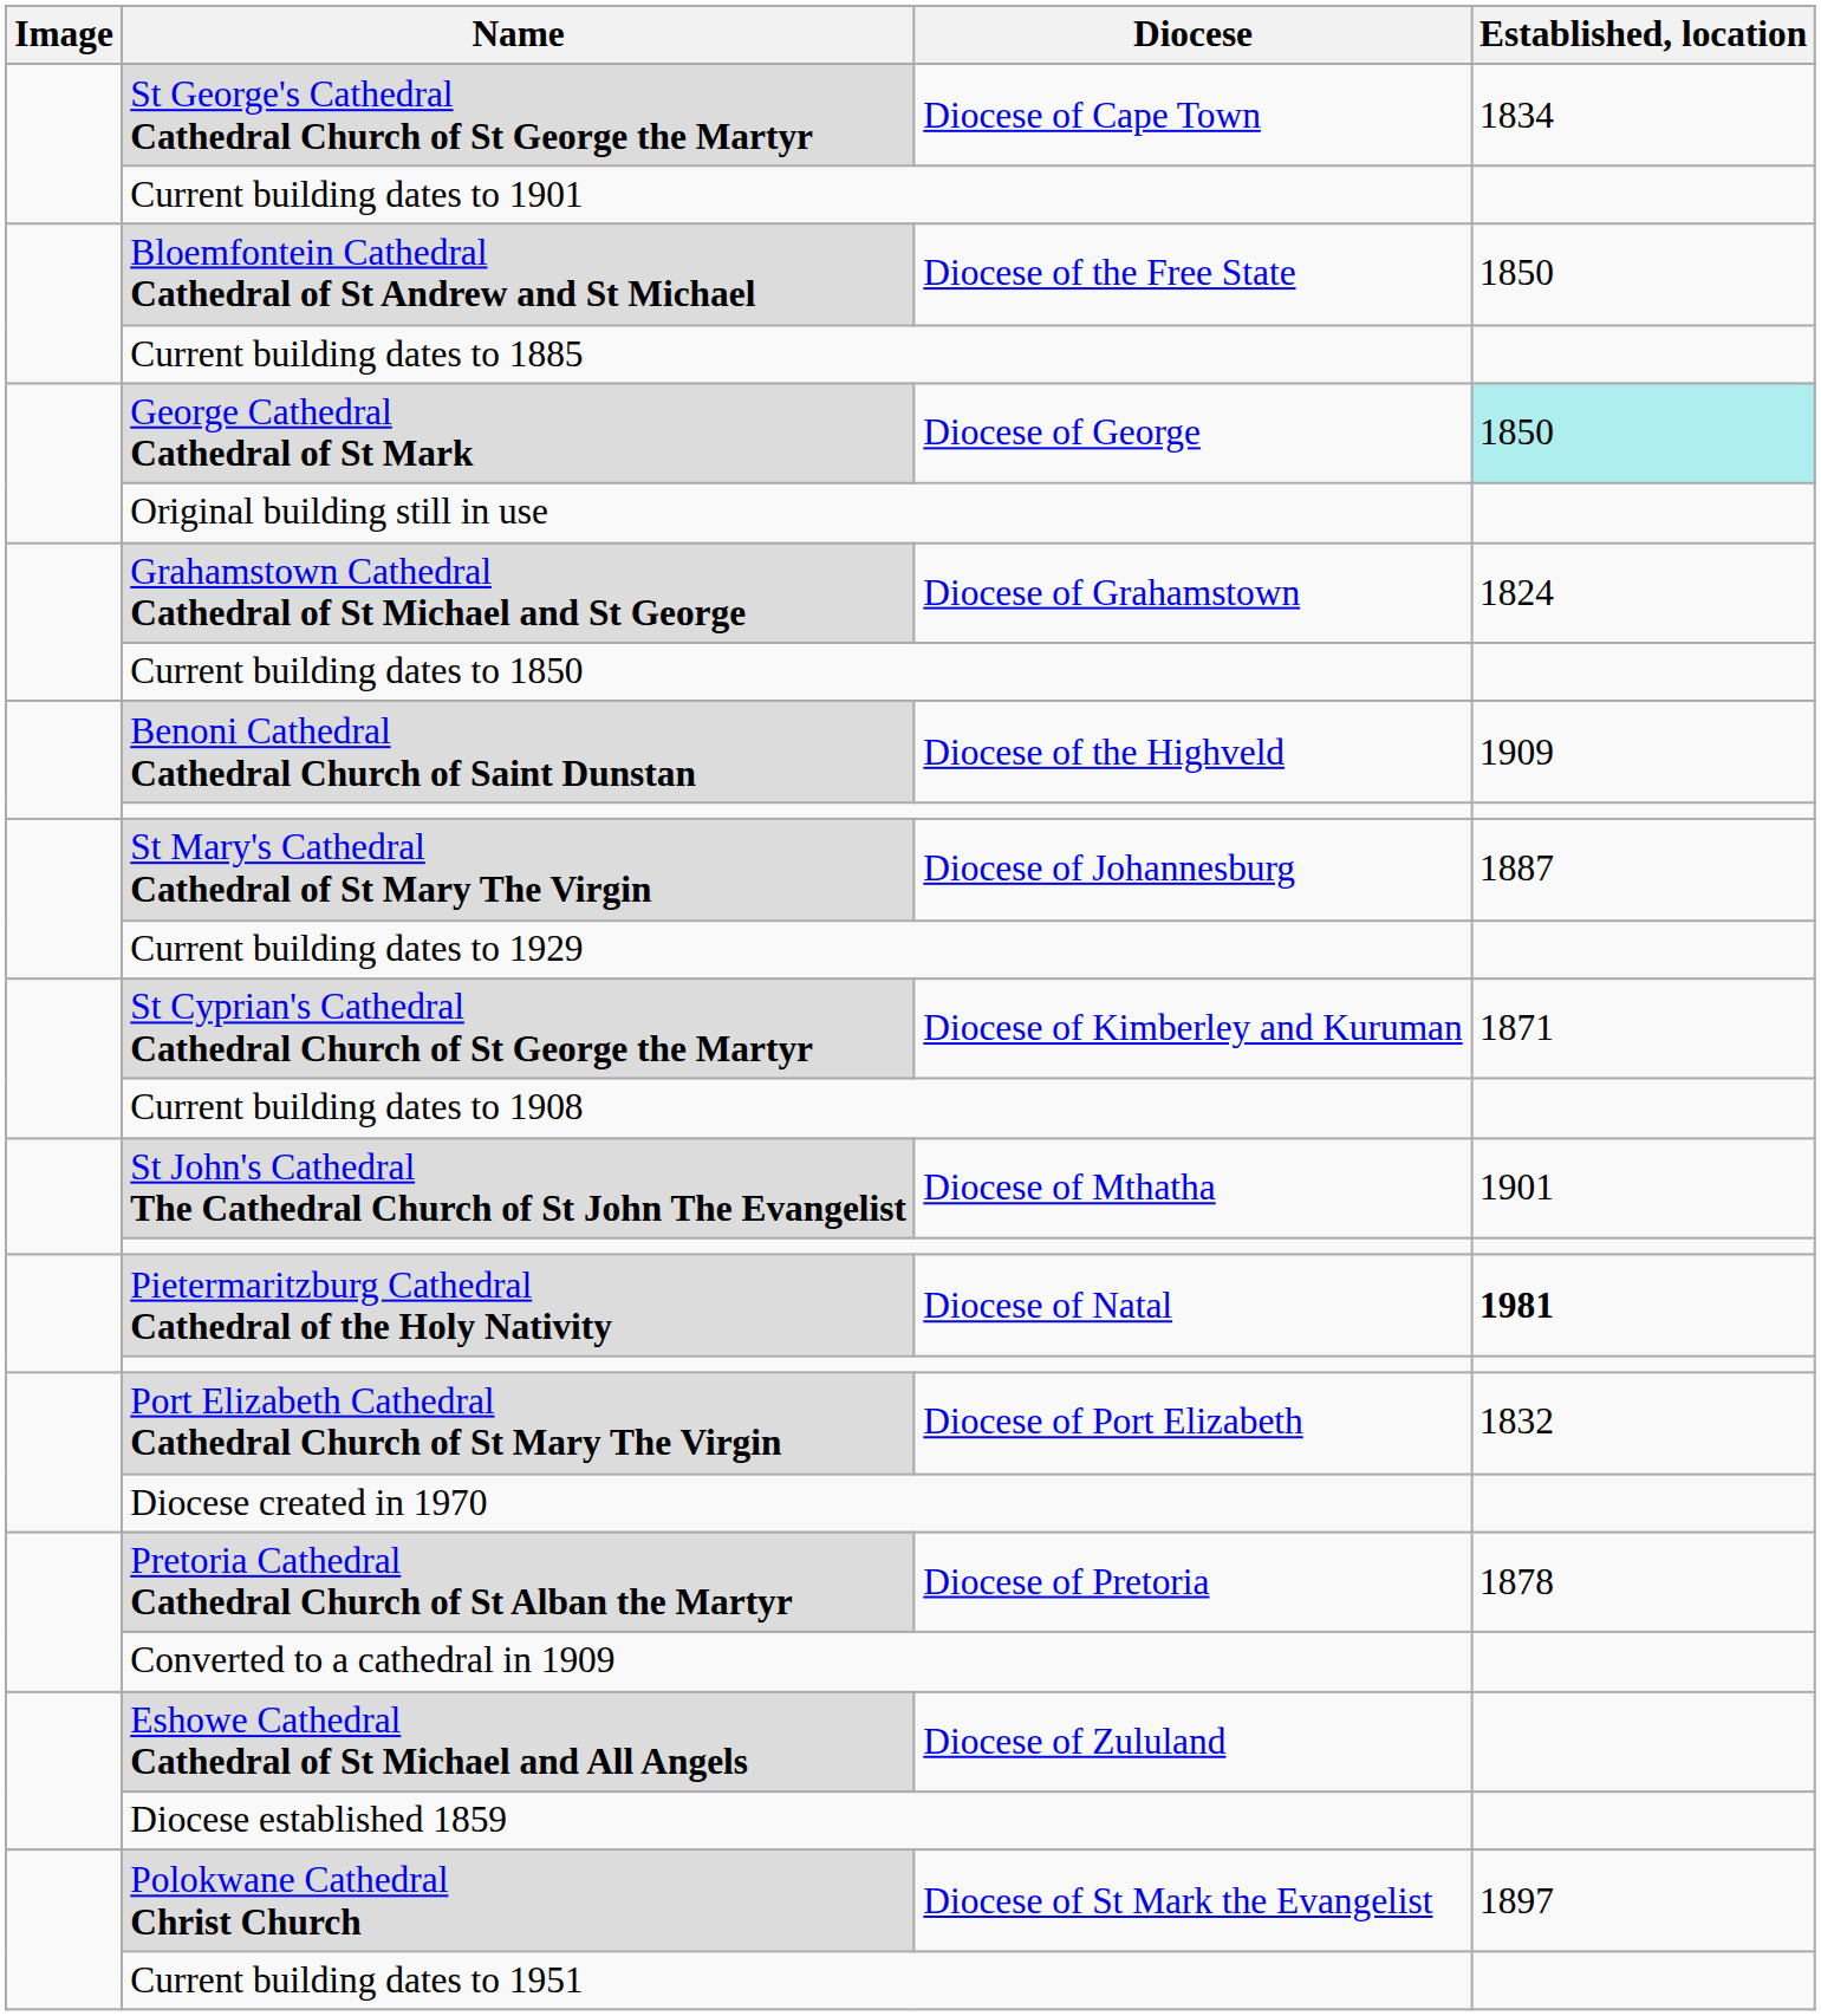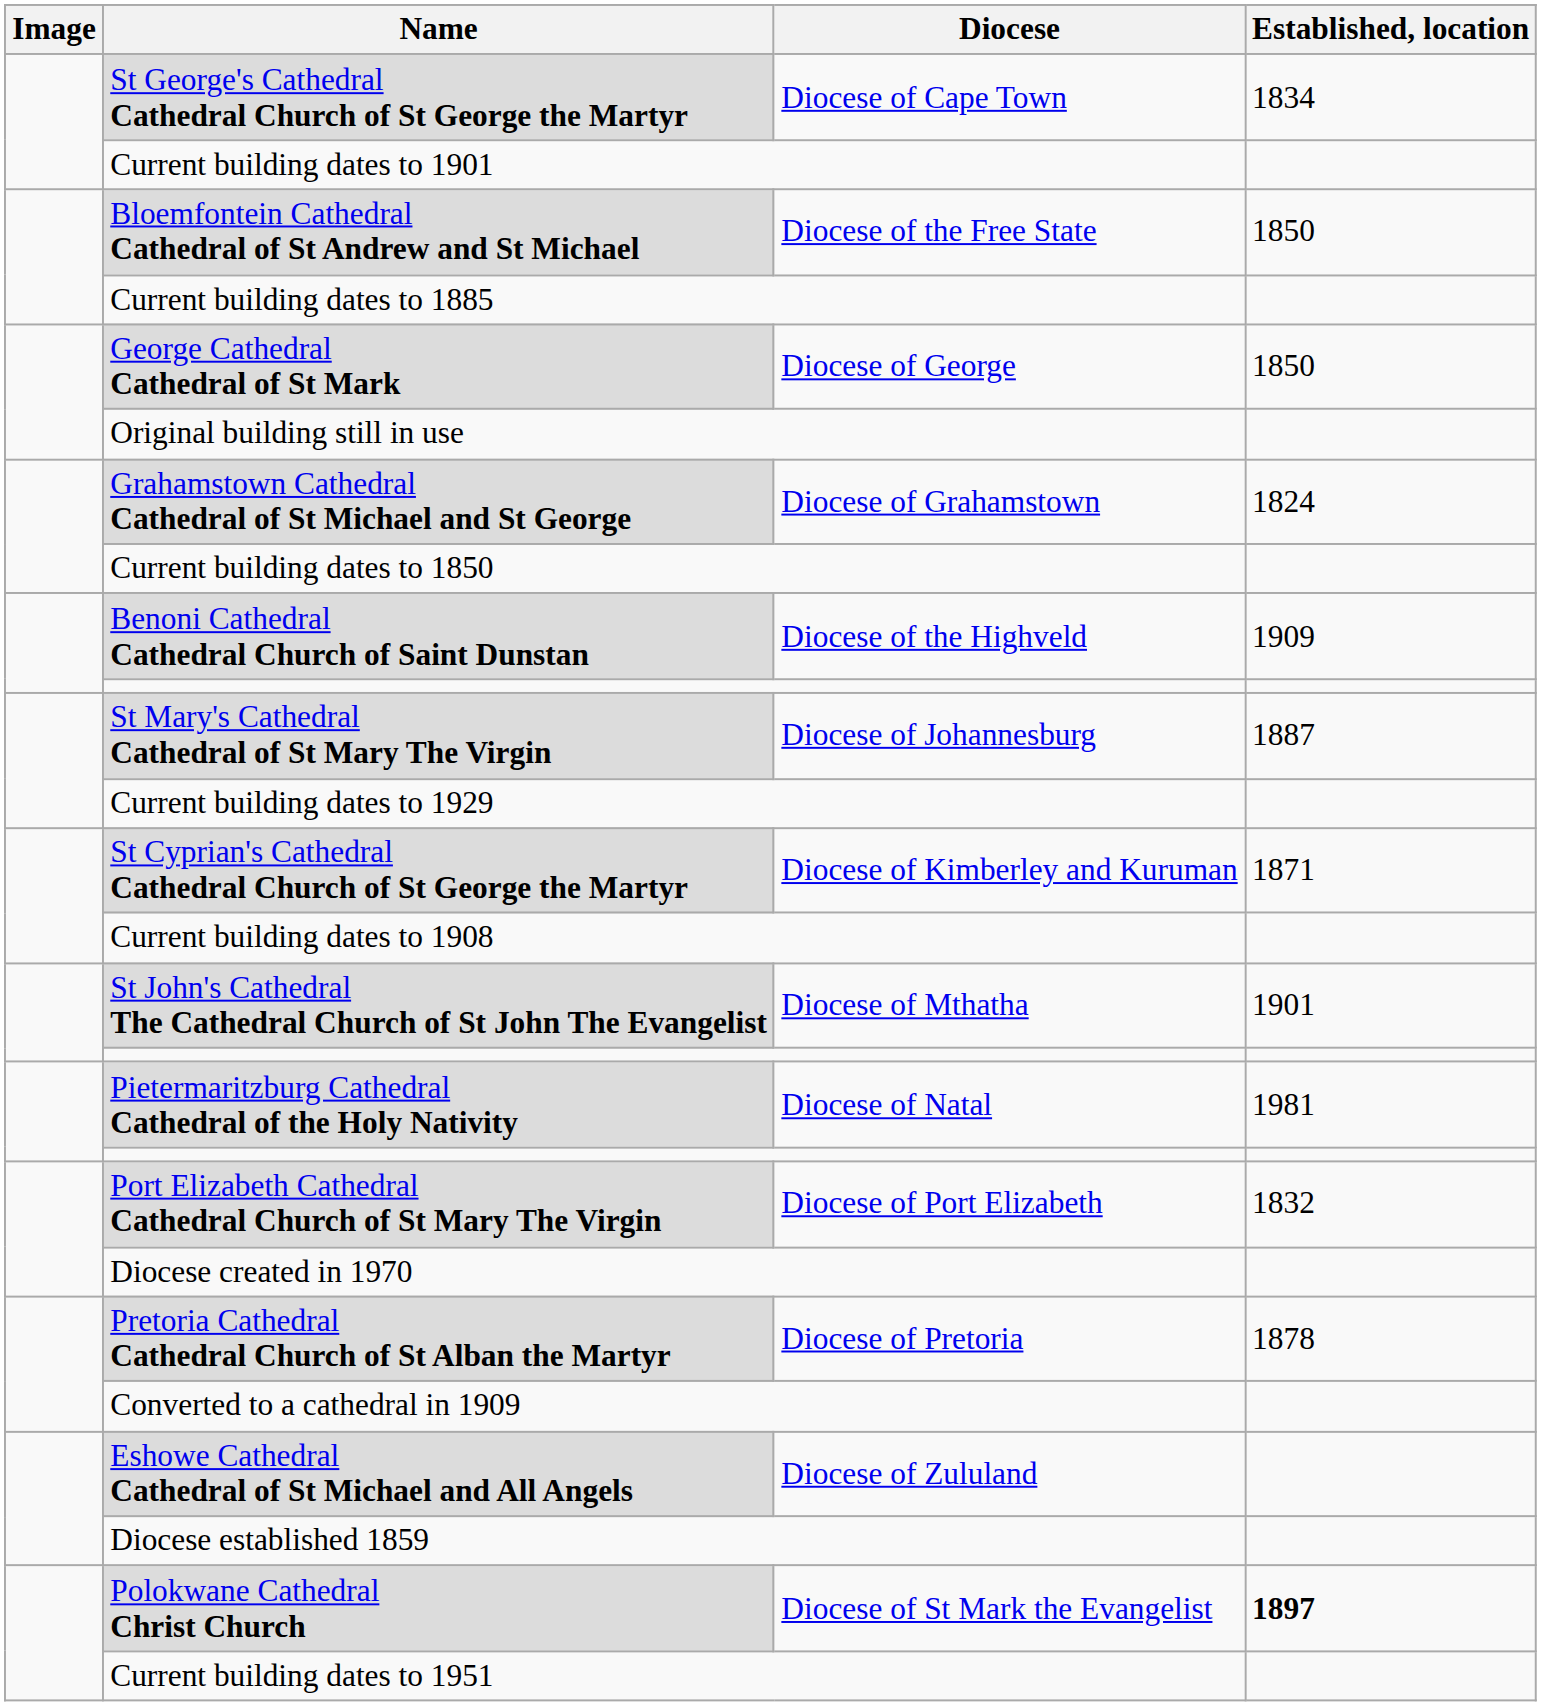George Cathedral Cathedral of St Mark | Established, location: paleturquoise background -> no background
Pietermaritzburg Cathedral Cathedral of the Holy Nativity | Established, location: bold -> normal
Polokwane Cathedral Christ Church | Established, location: normal -> bold
